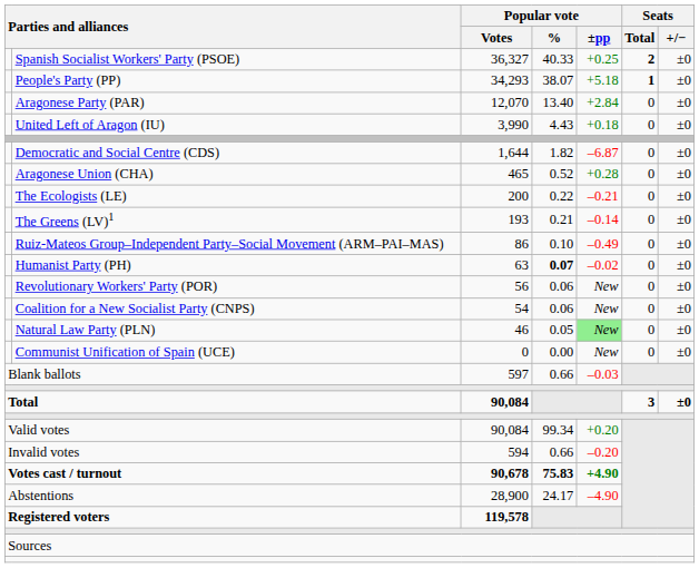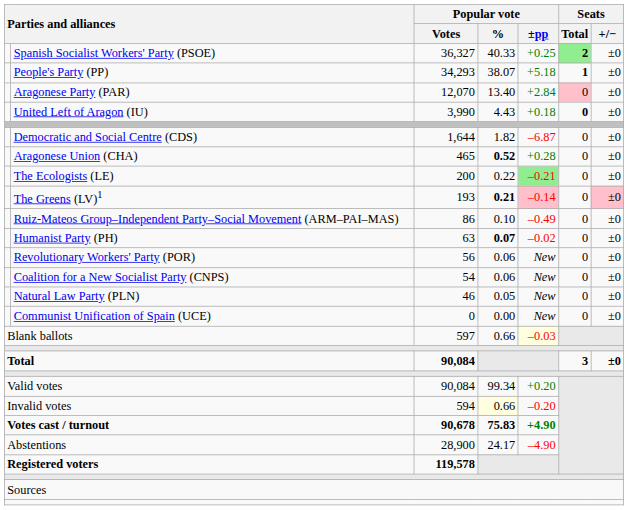Spanish Socialist Workers' Party (PSOE) | Seats / Total: no background -> lightgreen background
Aragonese Party (PAR) | Seats / Total: no background -> pink background
United Left of Aragon (IU) | Seats / Total: normal -> bold
Aragonese Union (CHA) | Popular vote / %: normal -> bold
The Ecologists (LE) | Popular vote / ±pp: no background -> lightgreen background
The Greens (LV)1 | Popular vote / %: normal -> bold
The Greens (LV)1 | Popular vote / ±pp: no background -> pink background
The Greens (LV)1 | Seats / +/−: no background -> pink background
Natural Law Party (PLN) | Popular vote / ±pp: lightgreen background -> no background
Blank ballots | Popular vote / ±pp: no background -> lightyellow background
Invalid votes | Popular vote / %: no background -> lightyellow background
